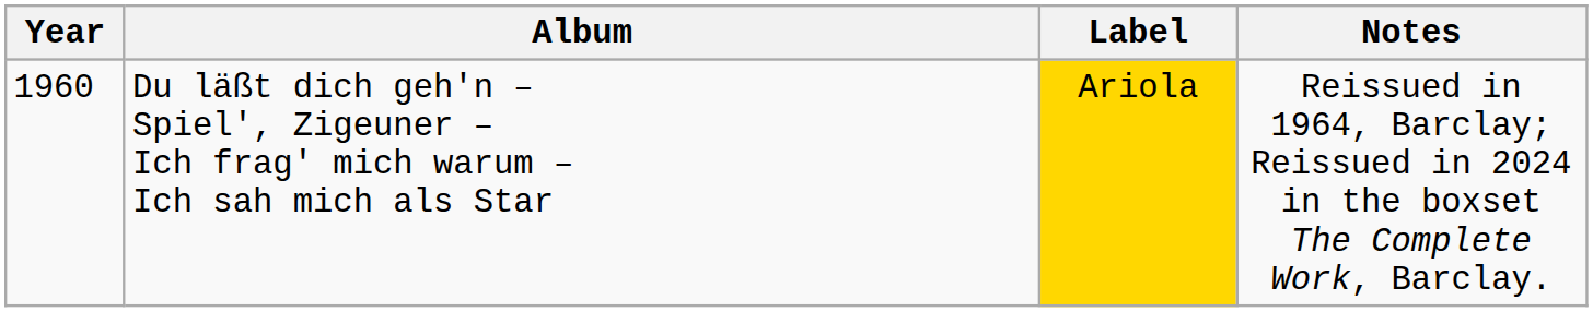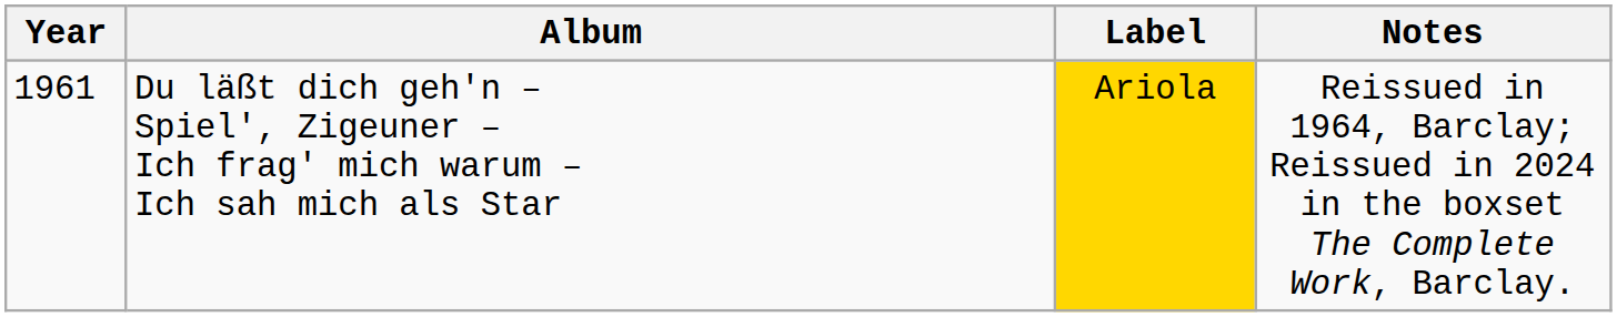row 2 | Year: 1960 -> 1961
